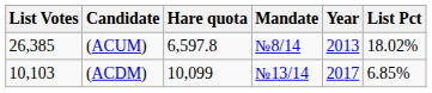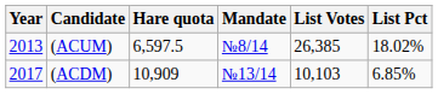columns swapped: Year <-> List Votes
(ACUM) | Hare quota: 6,597.8 -> 6,597.5
(ACDM) | Hare quota: 10,099 -> 10,909
